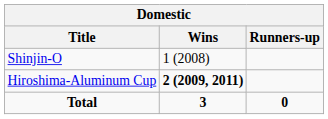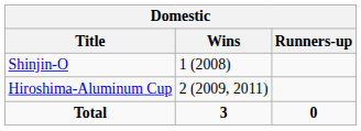Hiroshima-Aluminum Cup | Wins: bold -> normal
